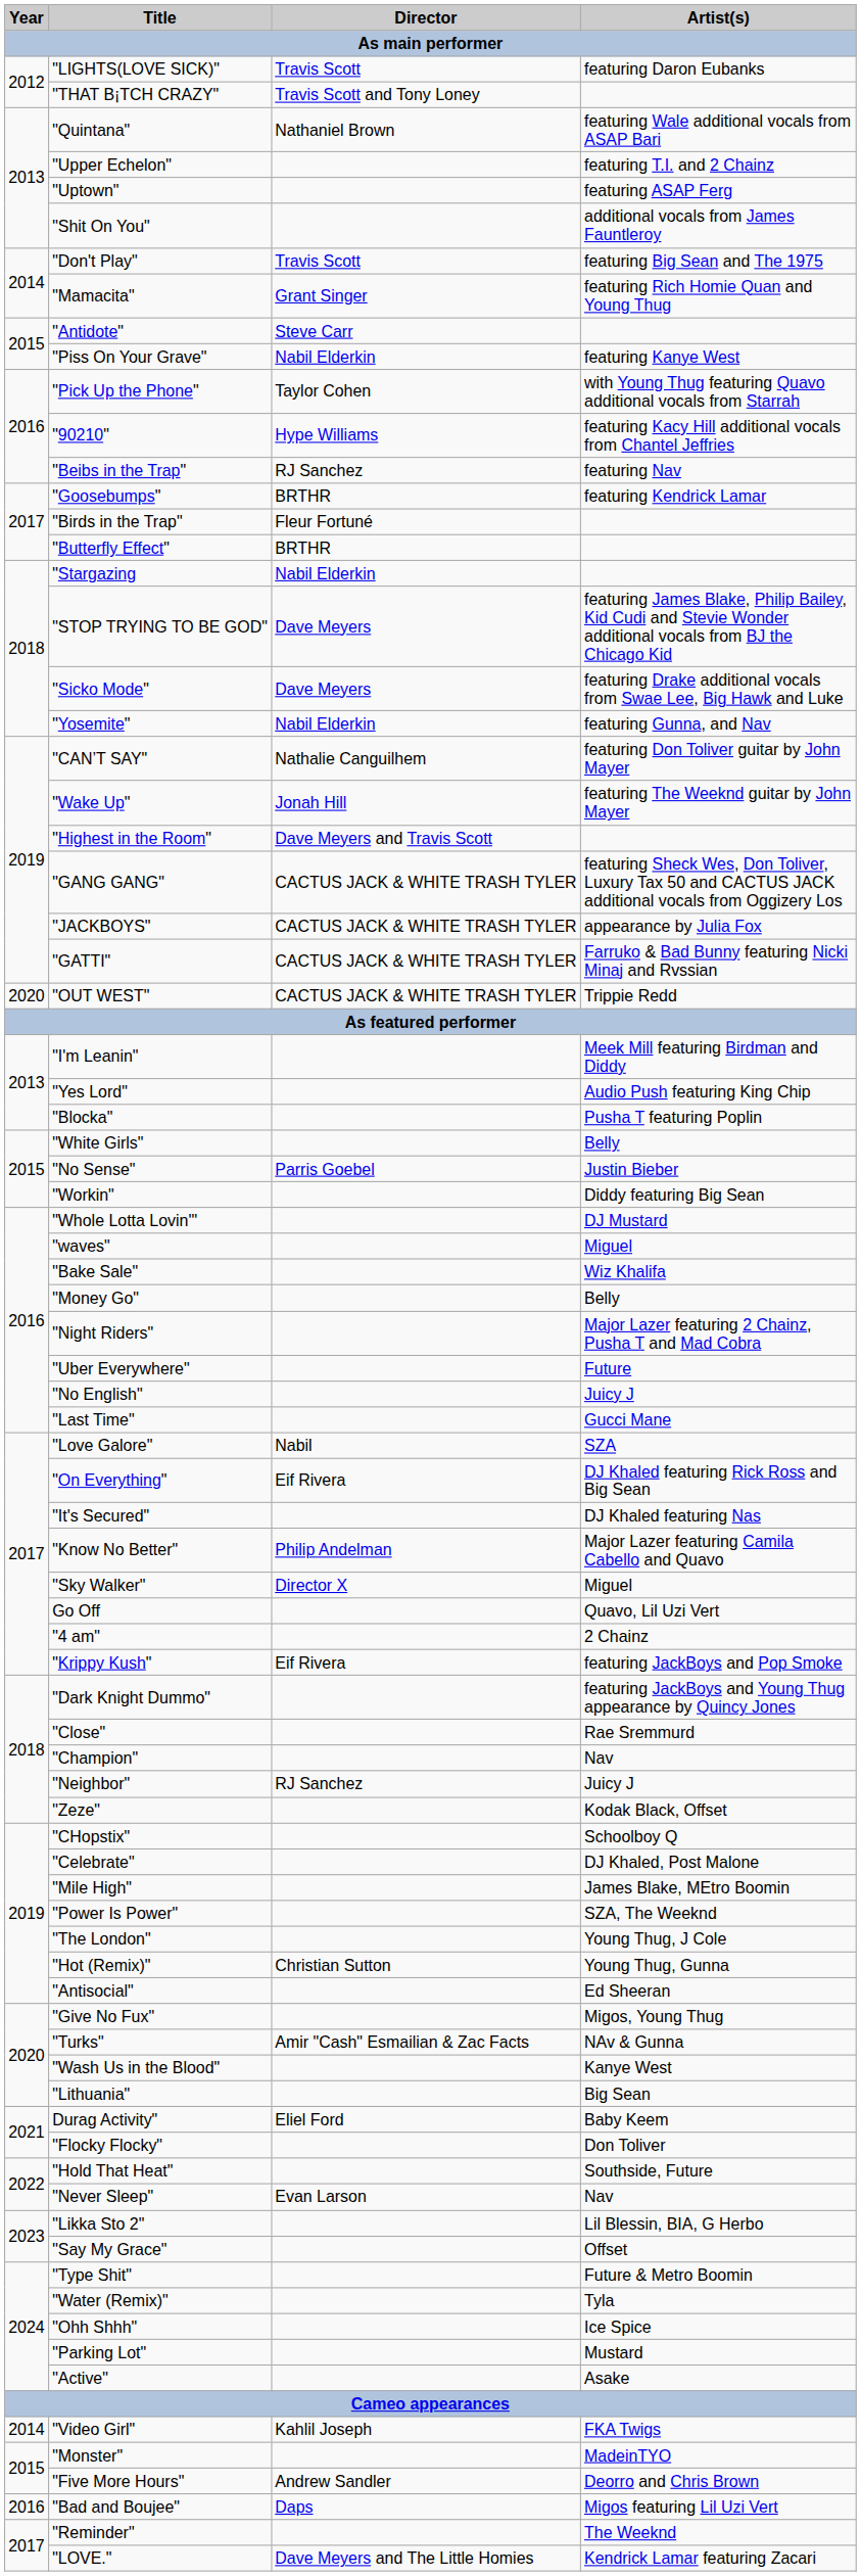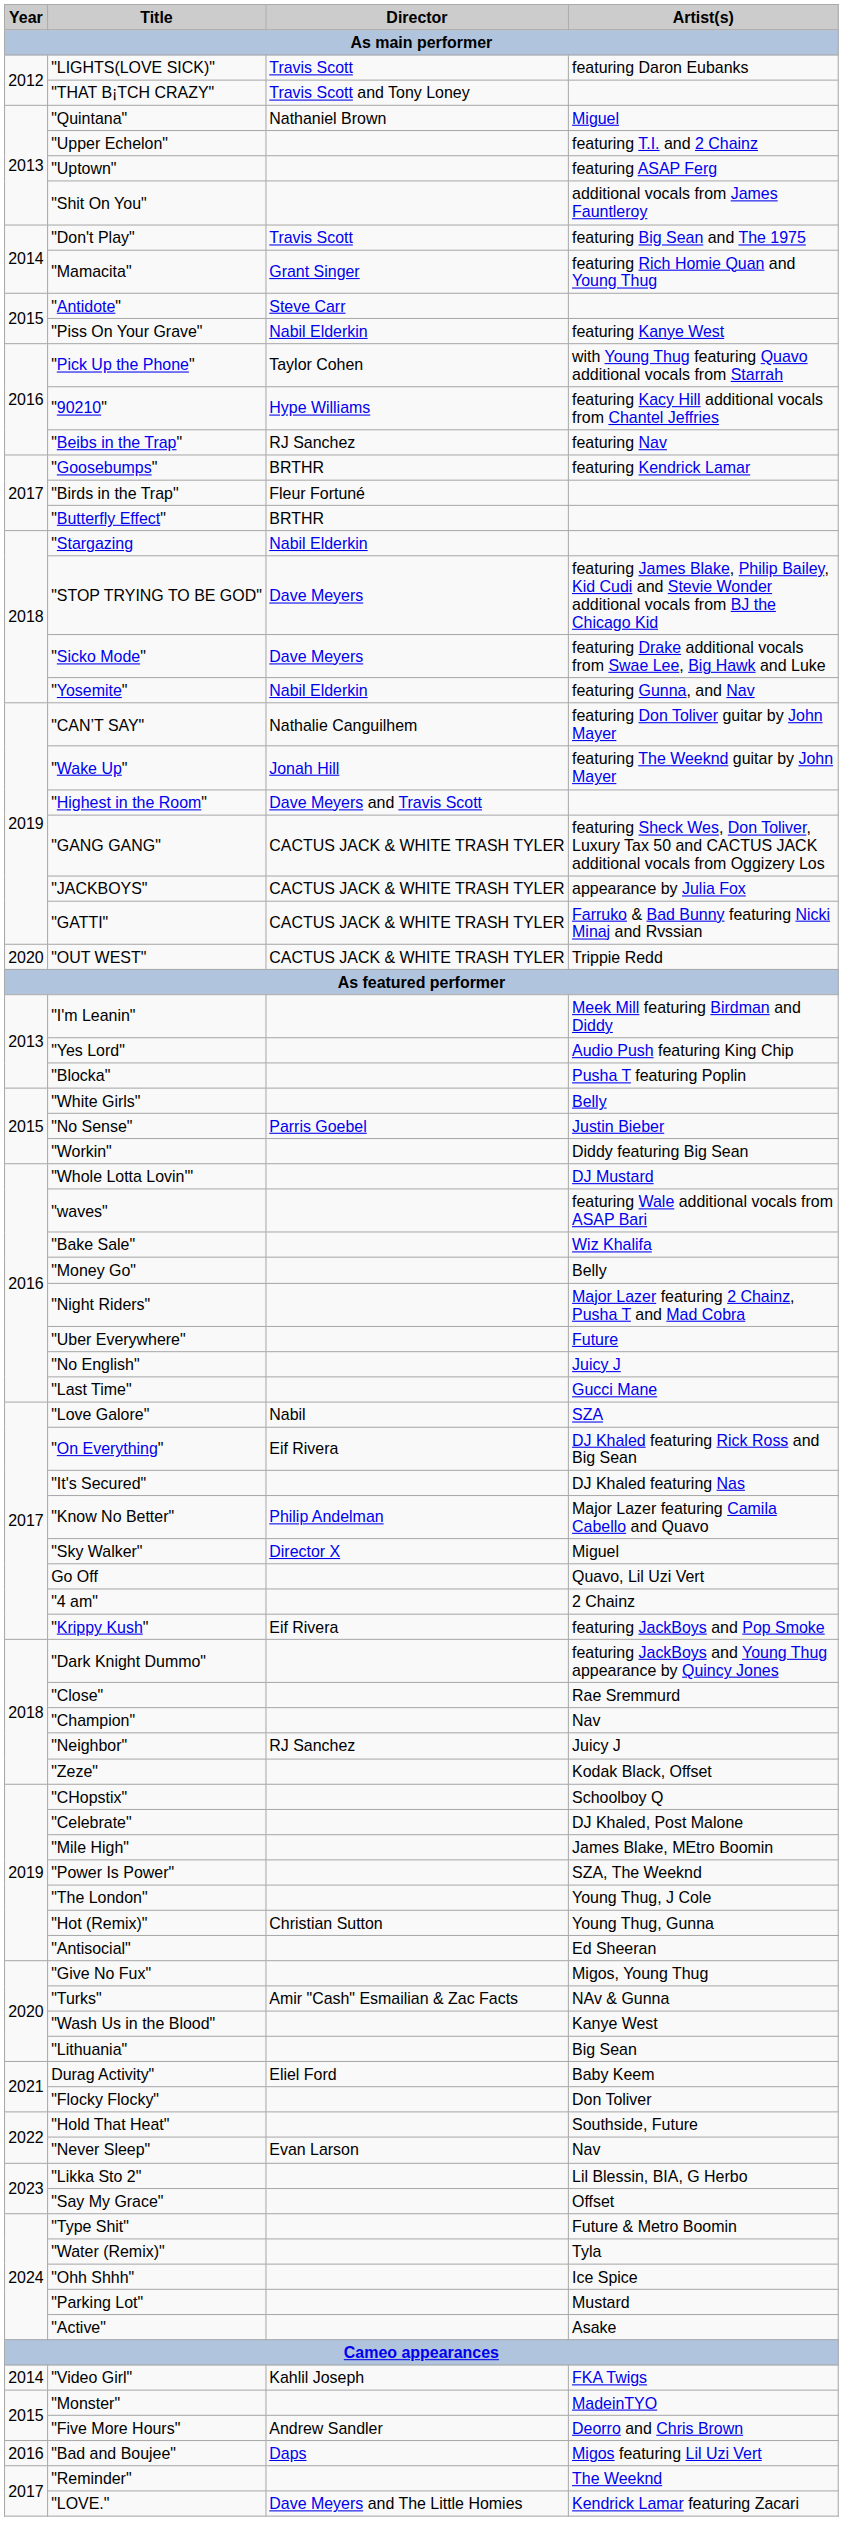"Quintana" | Artist(s): featuring Wale additional vocals from ASAP Bari -> Miguel
"waves" | Artist(s): Miguel -> featuring Wale additional vocals from ASAP Bari
